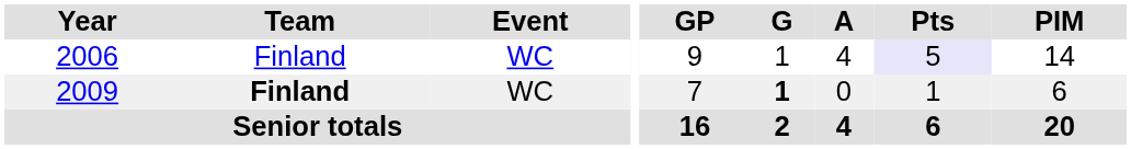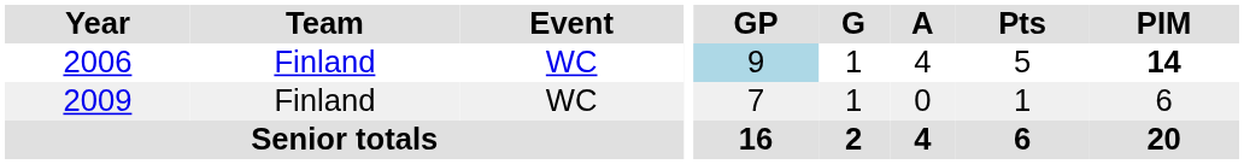2006 | GP: no background -> lightblue background
2006 | Pts: lavender background -> no background
2006 | PIM: normal -> bold
2009 | Team: bold -> normal
2009 | G: bold -> normal
